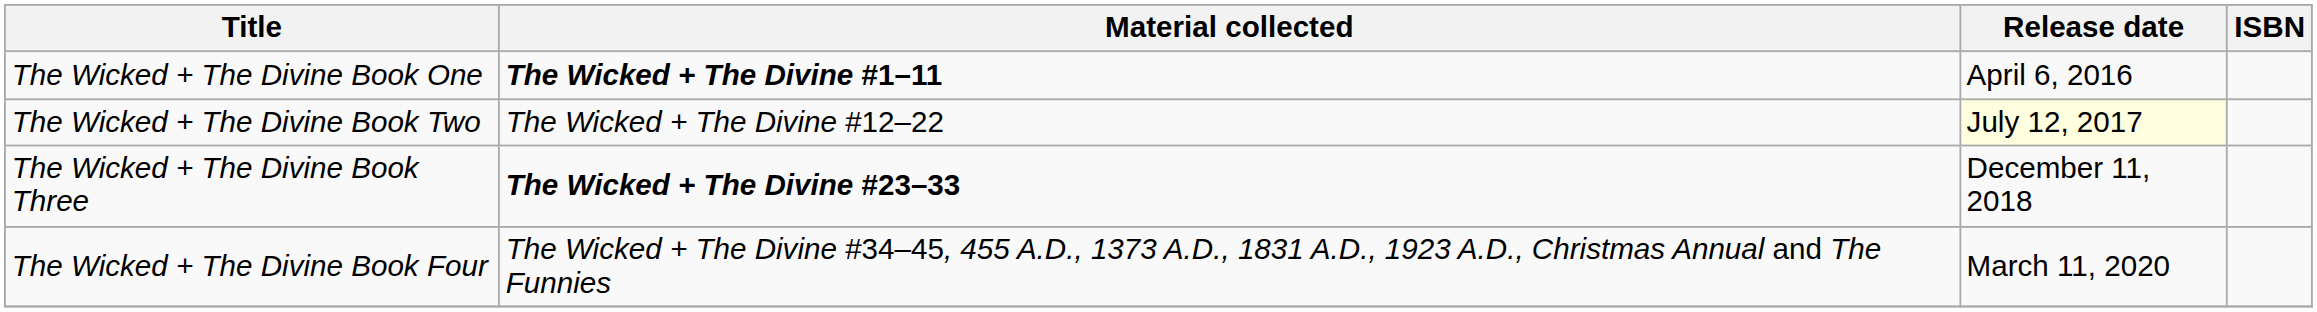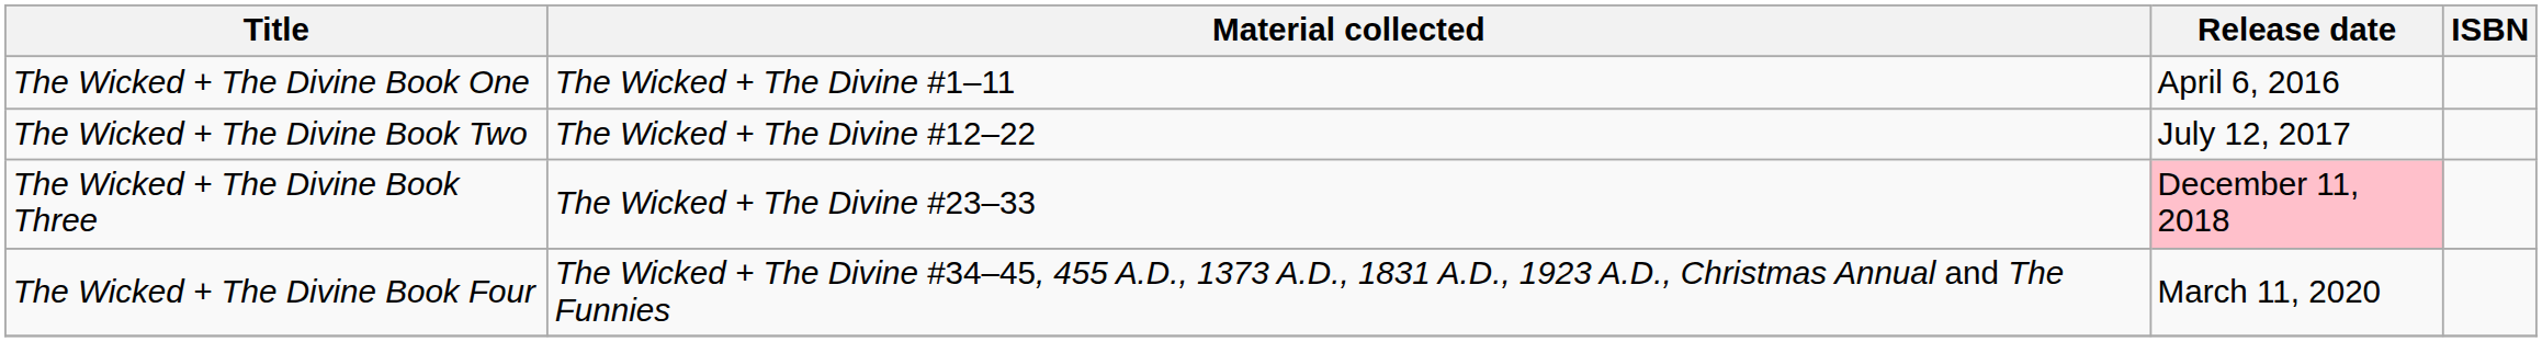The Wicked + The Divine Book One | Material collected: bold -> normal
The Wicked + The Divine Book Two | Release date: lightyellow background -> no background
The Wicked + The Divine Book Three | Material collected: bold -> normal
The Wicked + The Divine Book Three | Release date: no background -> pink background
